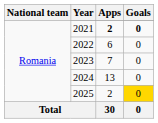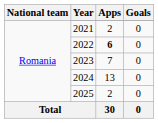2021 | Apps: bold -> normal
2021 | Goals: bold -> normal
2022 | Apps: normal -> bold
2025 | Goals: gold background -> no background
